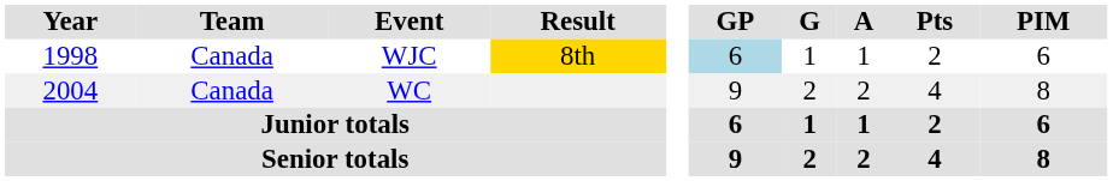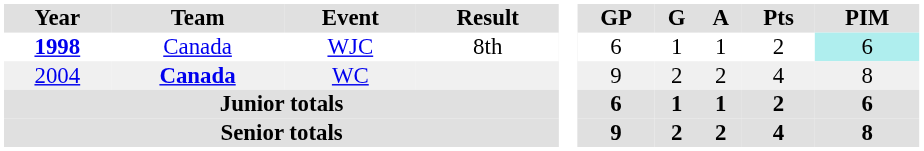WJC | Year: normal -> bold
WJC | Result: gold background -> no background
WJC | GP: lightblue background -> no background
WJC | PIM: no background -> paleturquoise background
WC | Team: normal -> bold
